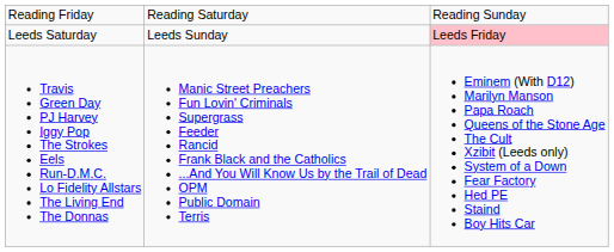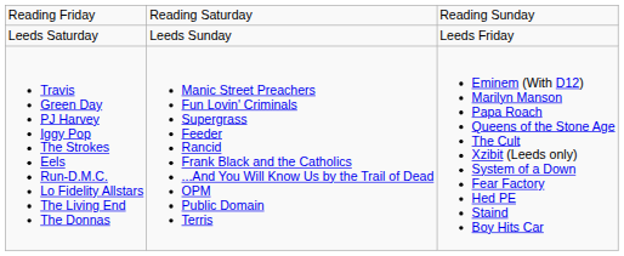Leeds Saturday | column 3: pink background -> no background
